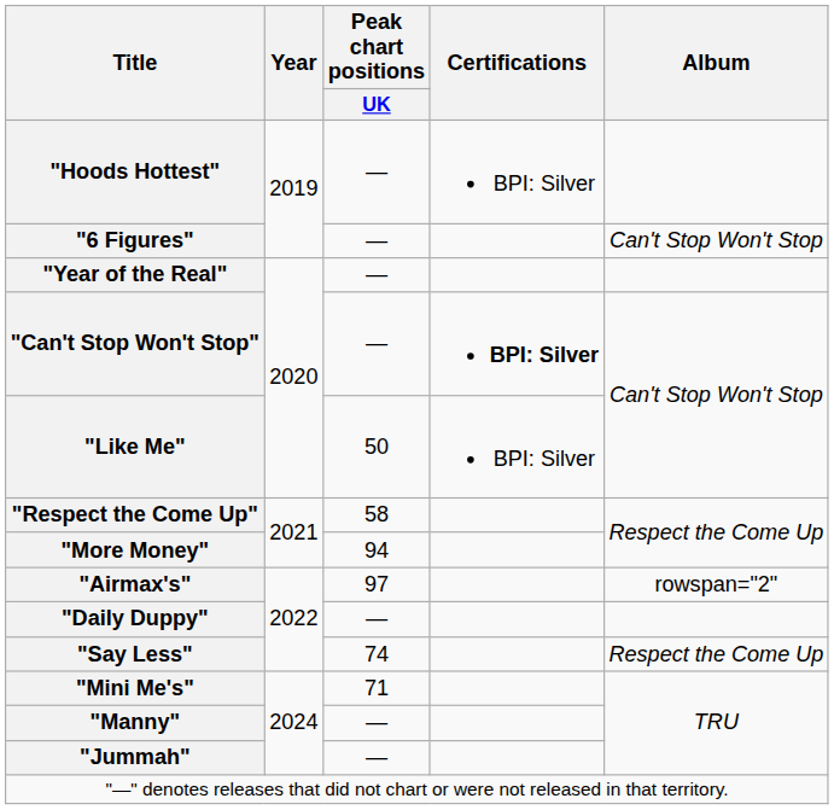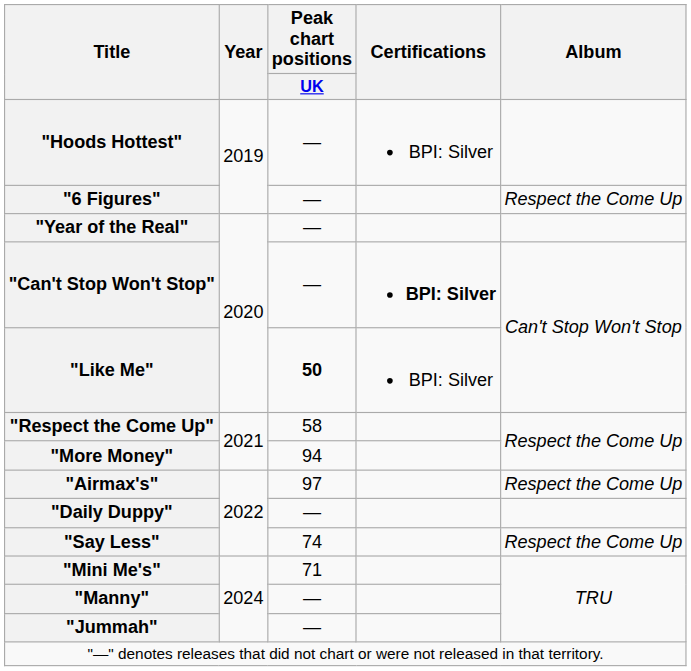"6 Figures" | Album: Can't Stop Won't Stop -> Respect the Come Up
"Like Me" | Peak chart positions / UK: normal -> bold
"Airmax's" | Album: rowspan="2" -> Respect the Come Up
